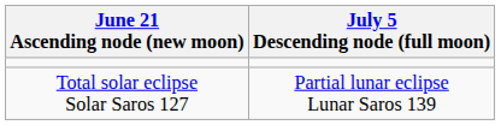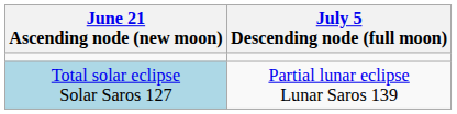row 3 | June 21 Ascending node (new moon): no background -> lightblue background
